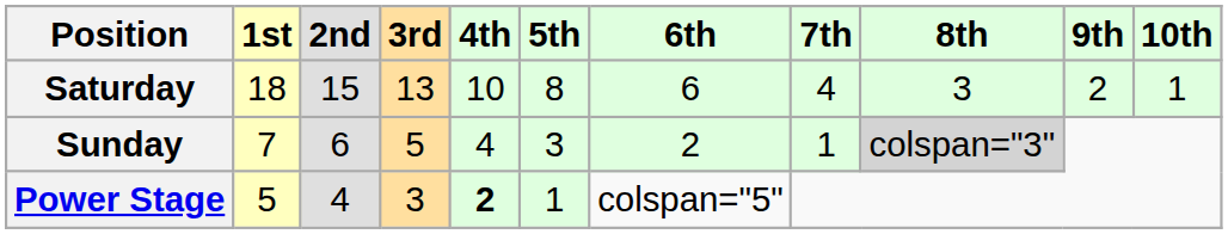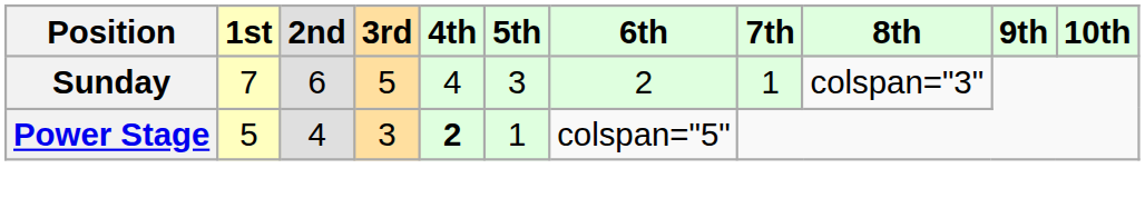- row: Saturday | 18 | 15 | 13 | 10 | 8 | 6 | 4 | 3 | 2 | 1
Sunday | 8th: lightgrey background -> no background
